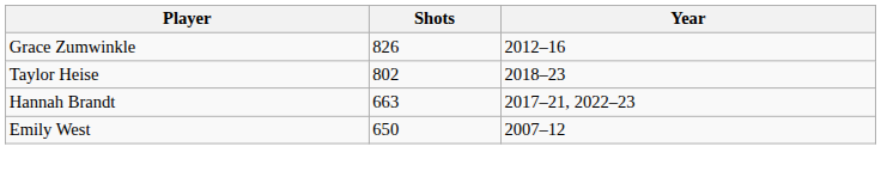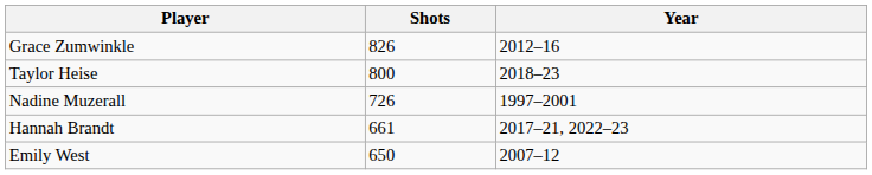Taylor Heise | Shots: 802 -> 800
+ row: Nadine Muzerall | 726 | 1997–2001
Hannah Brandt | Shots: 663 -> 661
